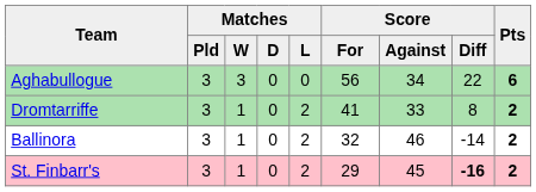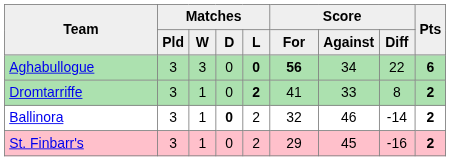Aghabullogue | Matches / L: normal -> bold
Aghabullogue | Score / For: normal -> bold
Dromtarriffe | Matches / L: normal -> bold
Ballinora | Matches / D: normal -> bold
St. Finbarr's | Score / Diff: bold -> normal
